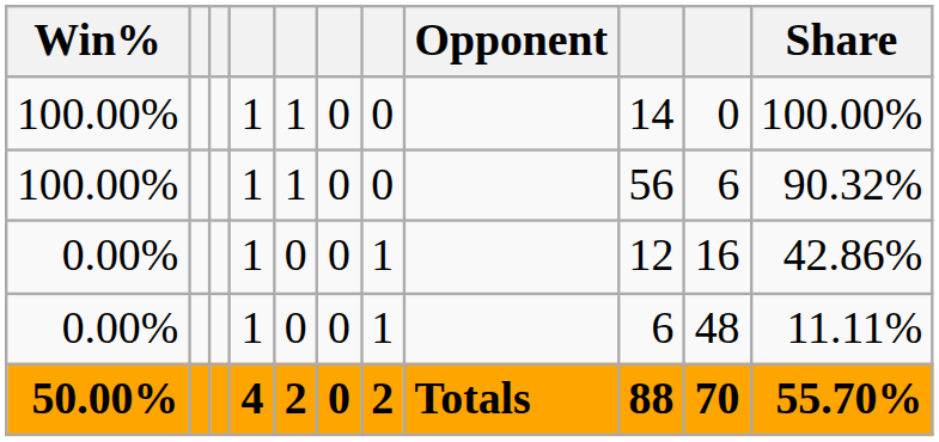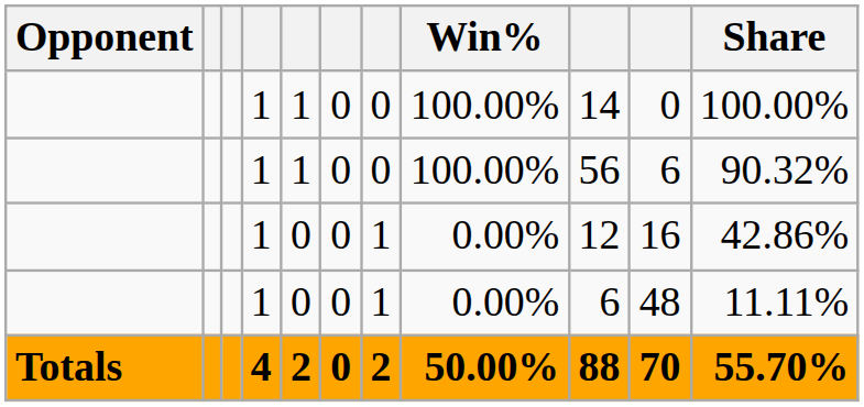columns swapped: Opponent <-> Win%
